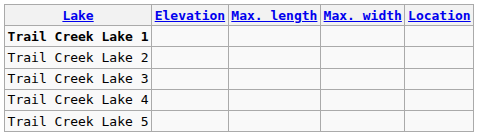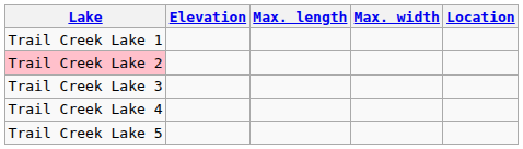Trail Creek Lake 1 | Lake: bold -> normal
Trail Creek Lake 2 | Lake: no background -> pink background
